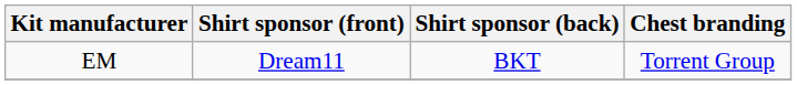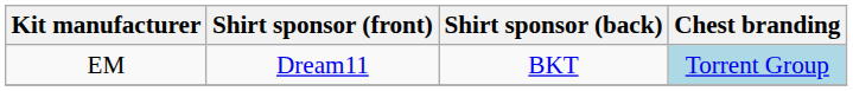EM | Chest branding: no background -> lightblue background
